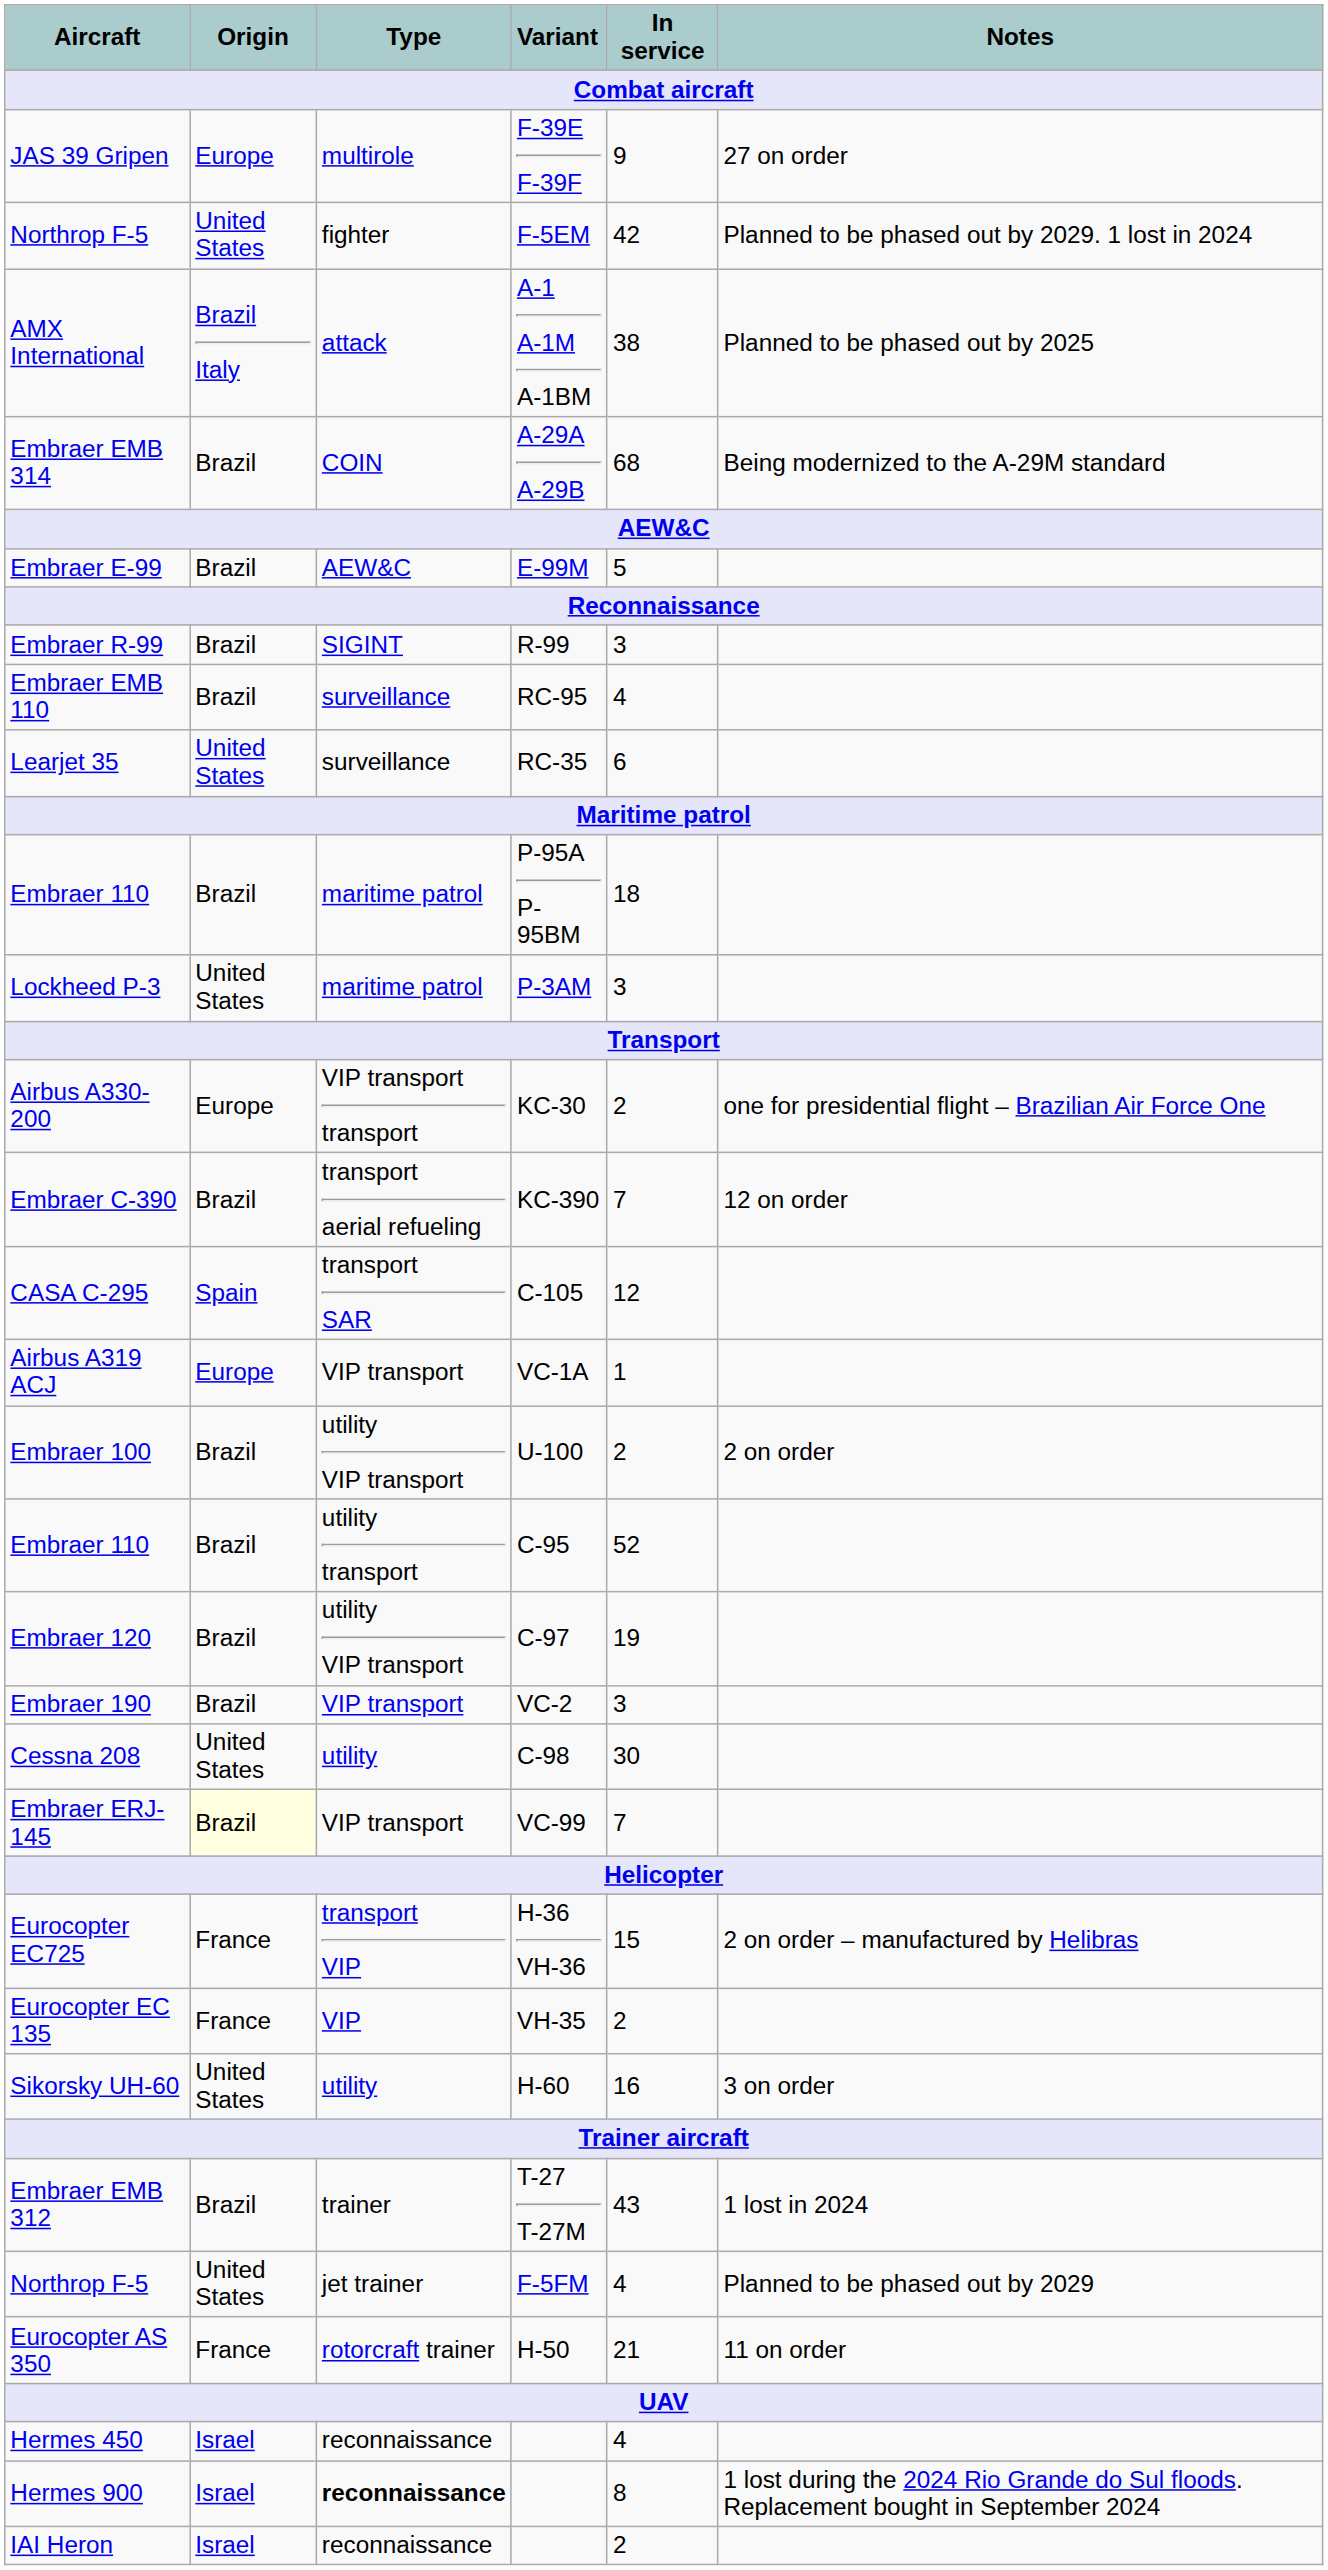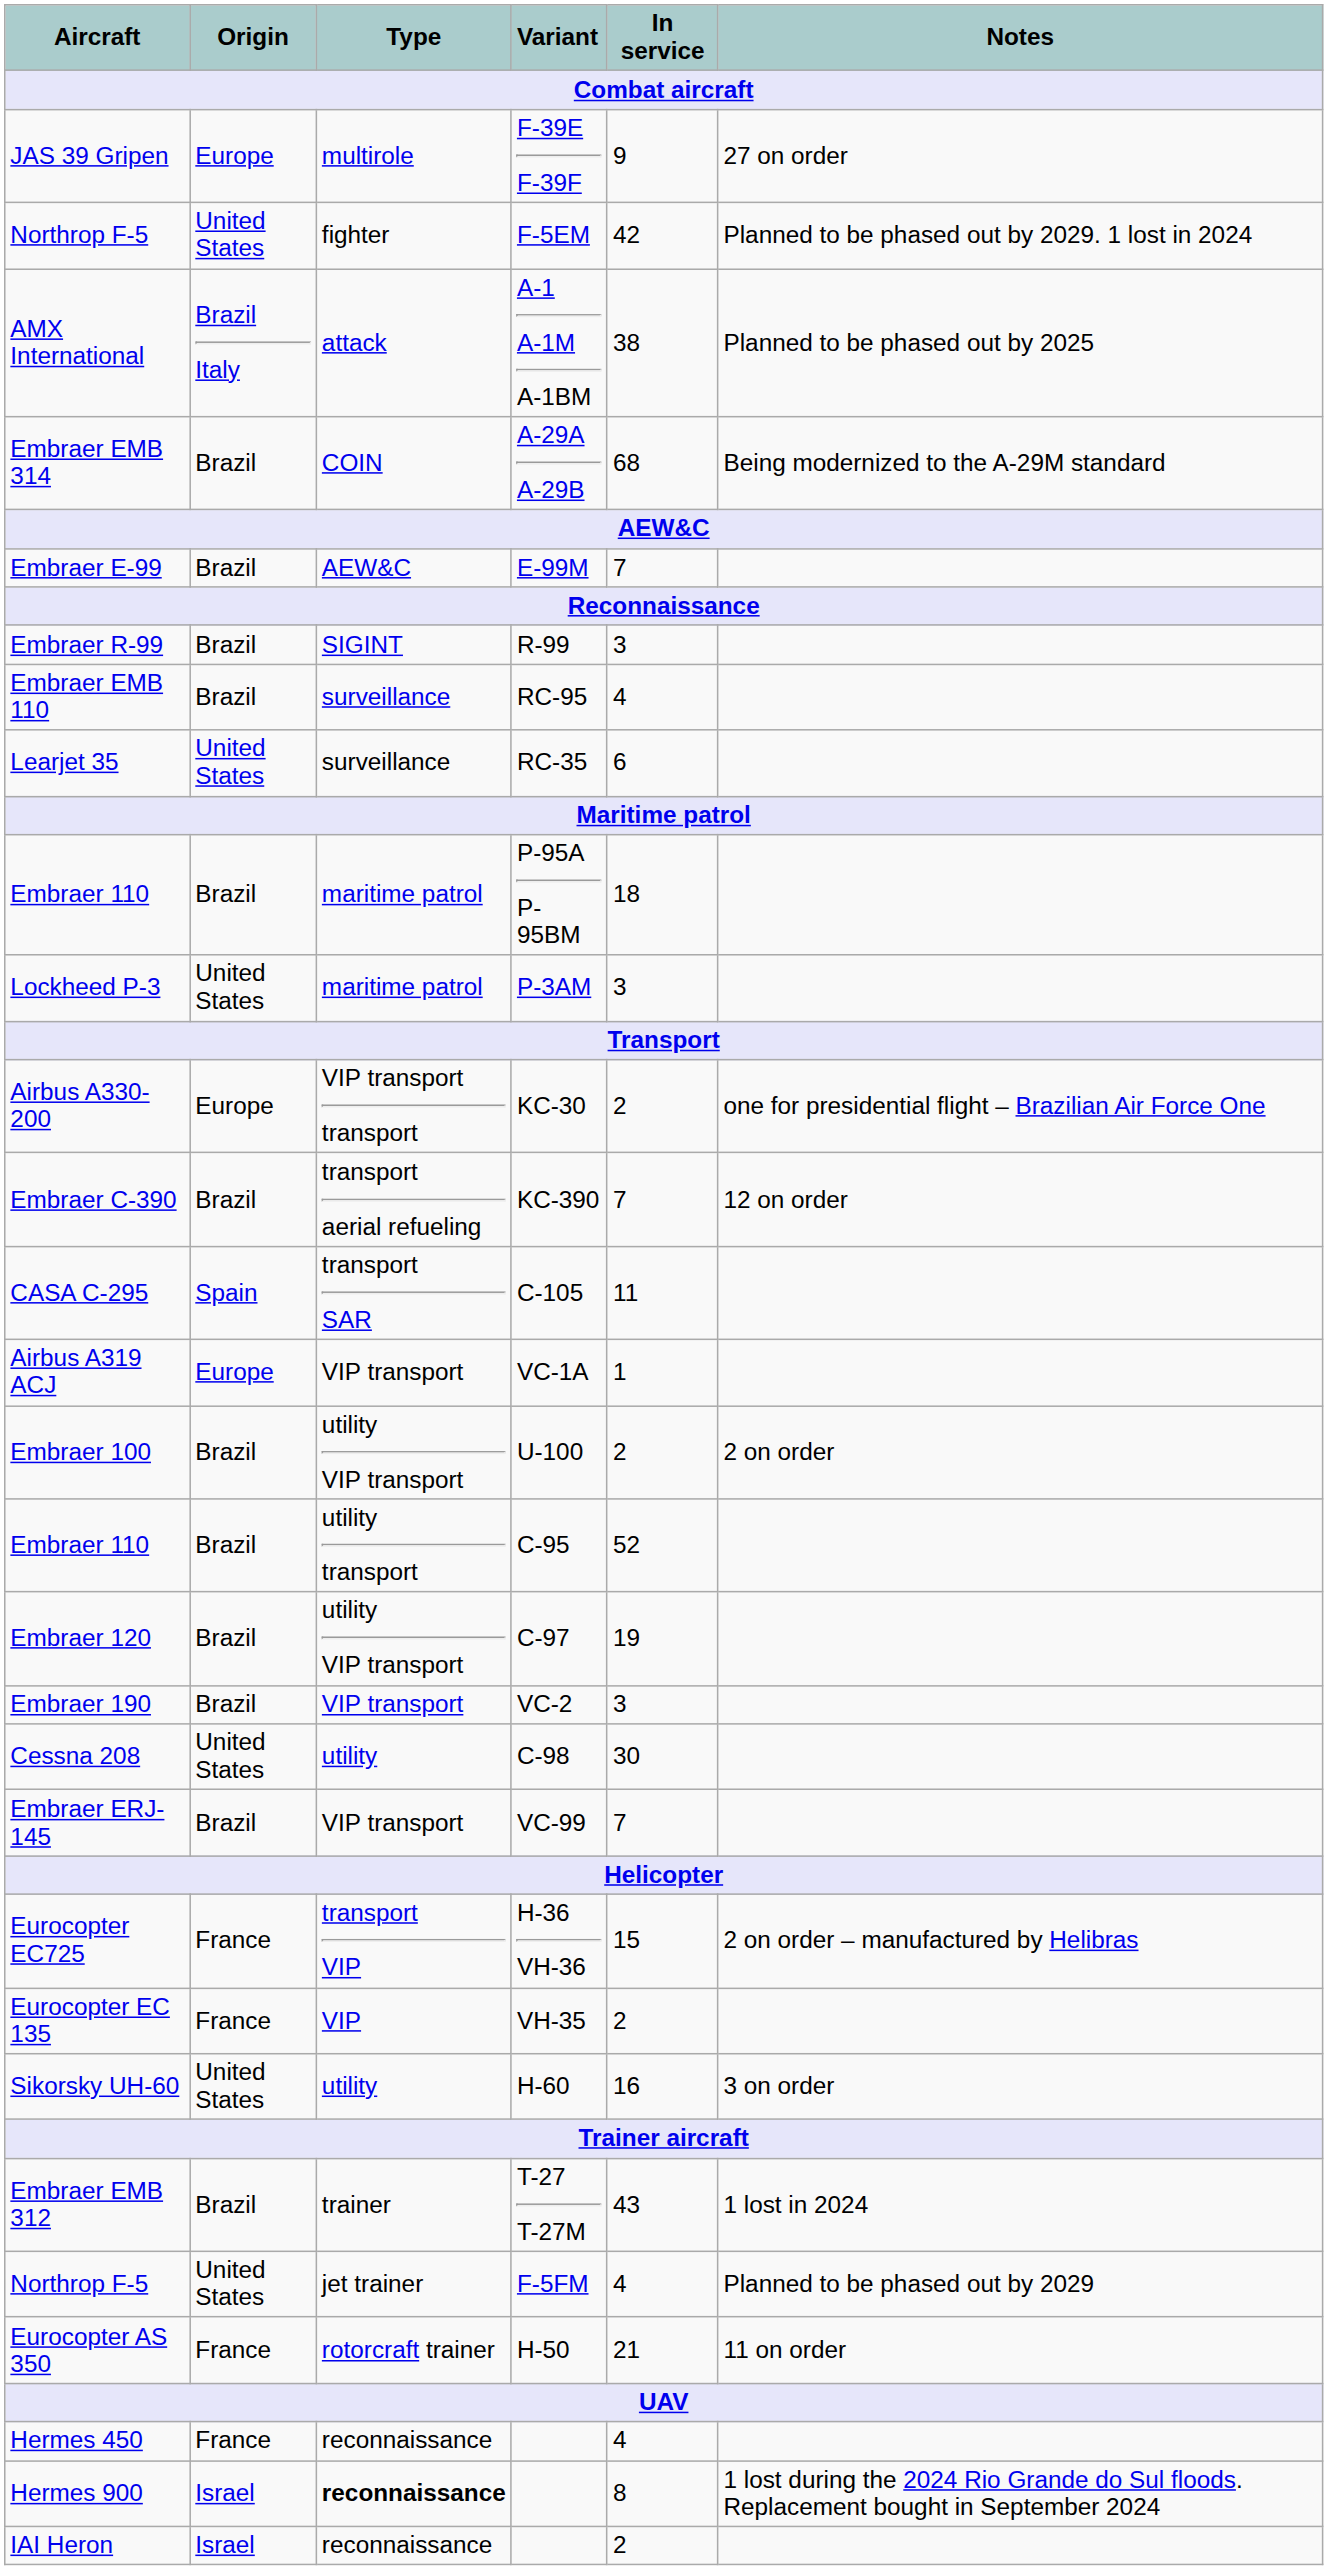Embraer E-99 | In service: 5 -> 7
CASA C-295 | In service: 12 -> 11
Embraer ERJ-145 | Origin: lightyellow background -> no background
Hermes 450 | Origin: Israel -> France
